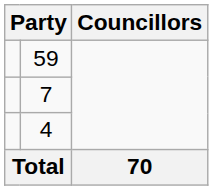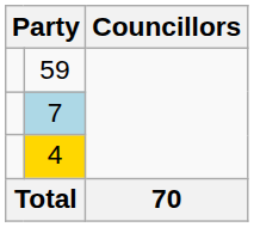7 | column 2: no background -> lightblue background
4 | column 2: no background -> gold background
